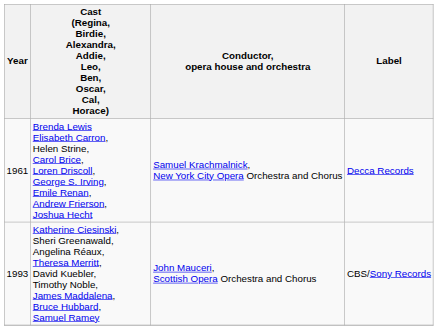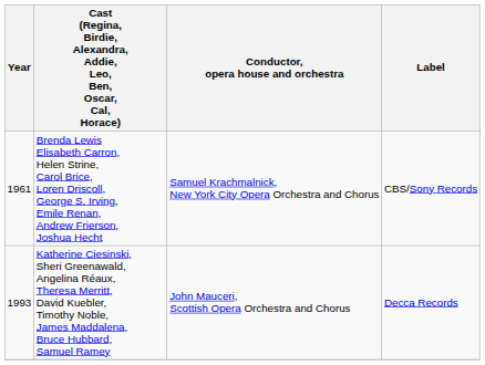row 2 | Label: Decca Records -> CBS/Sony Records
row 3 | Label: CBS/Sony Records -> Decca Records
